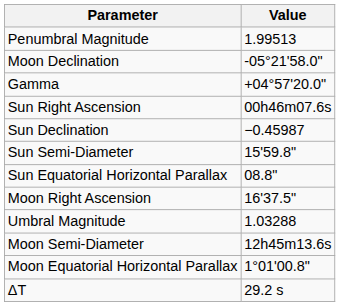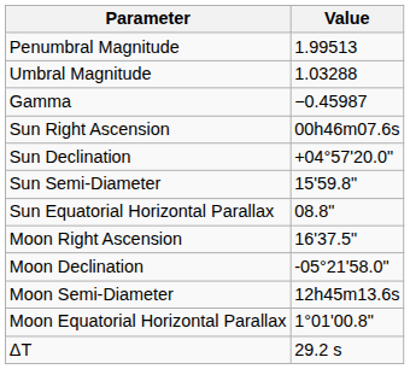rows swapped: Umbral Magnitude <-> Moon Declination
Gamma | Value: +04°57'20.0" -> −0.45987
Sun Declination | Value: −0.45987 -> +04°57'20.0"
